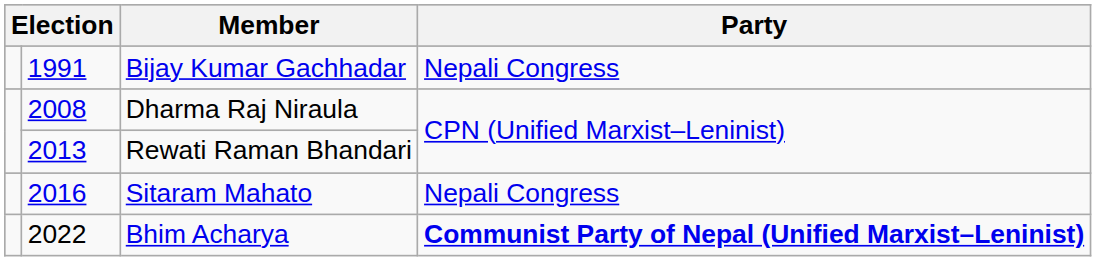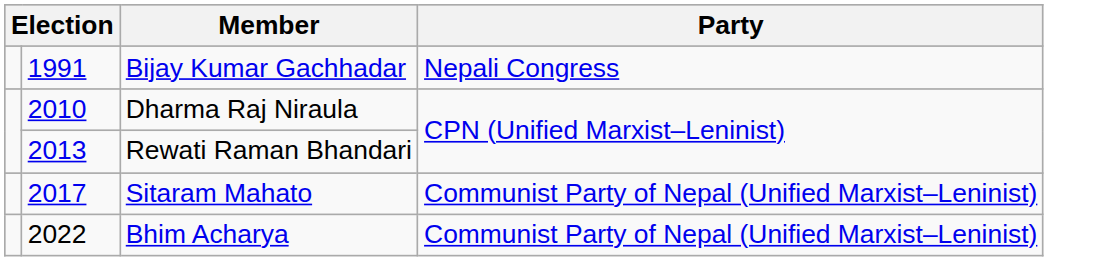Dharma Raj Niraula | column 2: 2008 -> 2010
Sitaram Mahato | column 2: 2016 -> 2017
Sitaram Mahato | Party: Nepali Congress -> Communist Party of Nepal (Unified Marxist–Leninist)
Bhim Acharya | Party: bold -> normal
